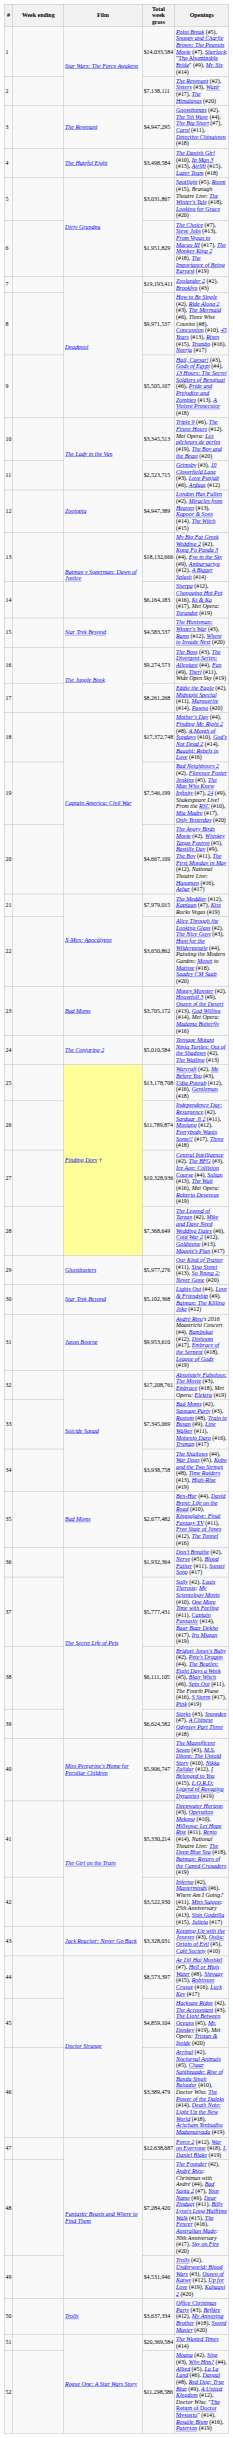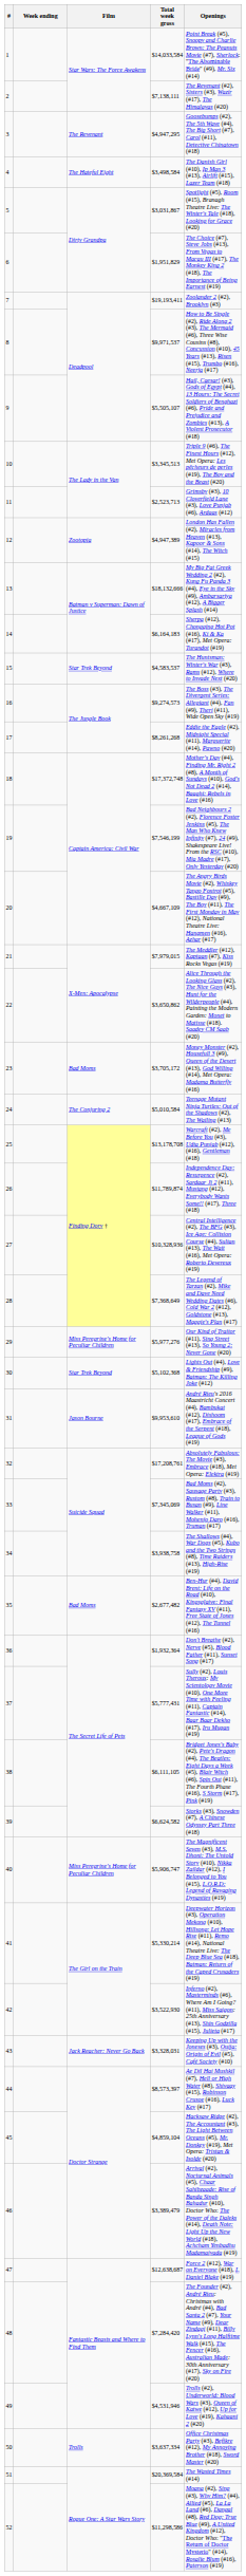11 | Total week gross: $2,523,715 -> $2,523,713
29 | Film: Ghostbusters -> Miss Peregrine's Home for Peculiar Children
